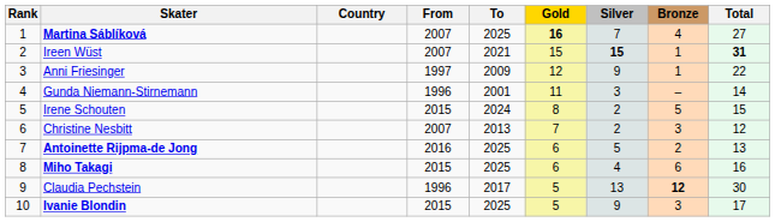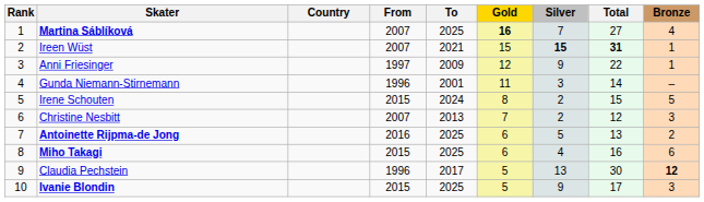columns swapped: Bronze <-> Total
